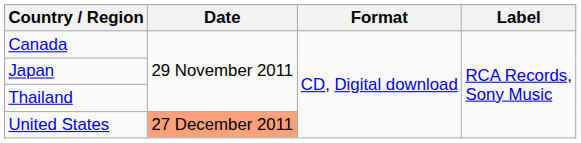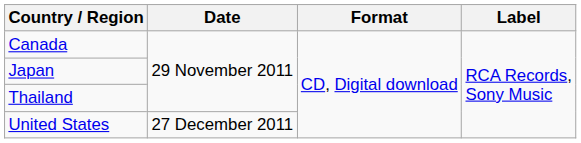United States | Date: lightsalmon background -> no background
